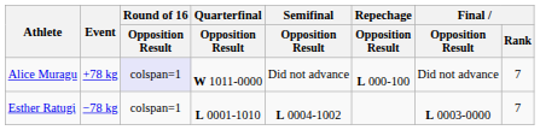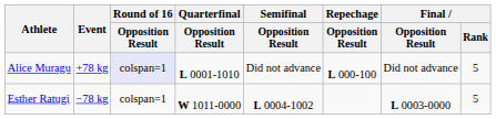Alice Muragu | Quarterfinal / Opposition Result: W 1011-0000 -> L 0001-1010
Alice Muragu | Final / Rank: 7 -> 5
Esther Ratugi | Quarterfinal / Opposition Result: L 0001-1010 -> W 1011-0000
Esther Ratugi | Final / Rank: 7 -> 5
